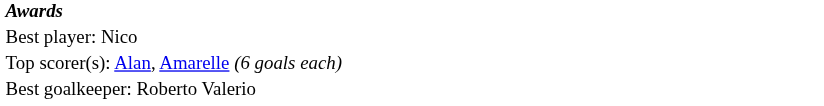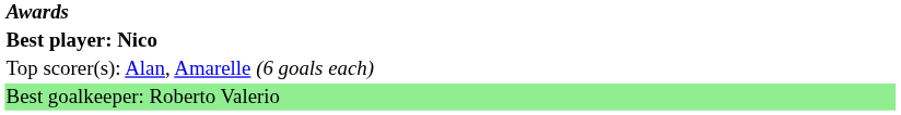Best player: Nico | Awards: normal -> bold
Best goalkeeper: Roberto Valerio | Awards: no background -> lightgreen background
